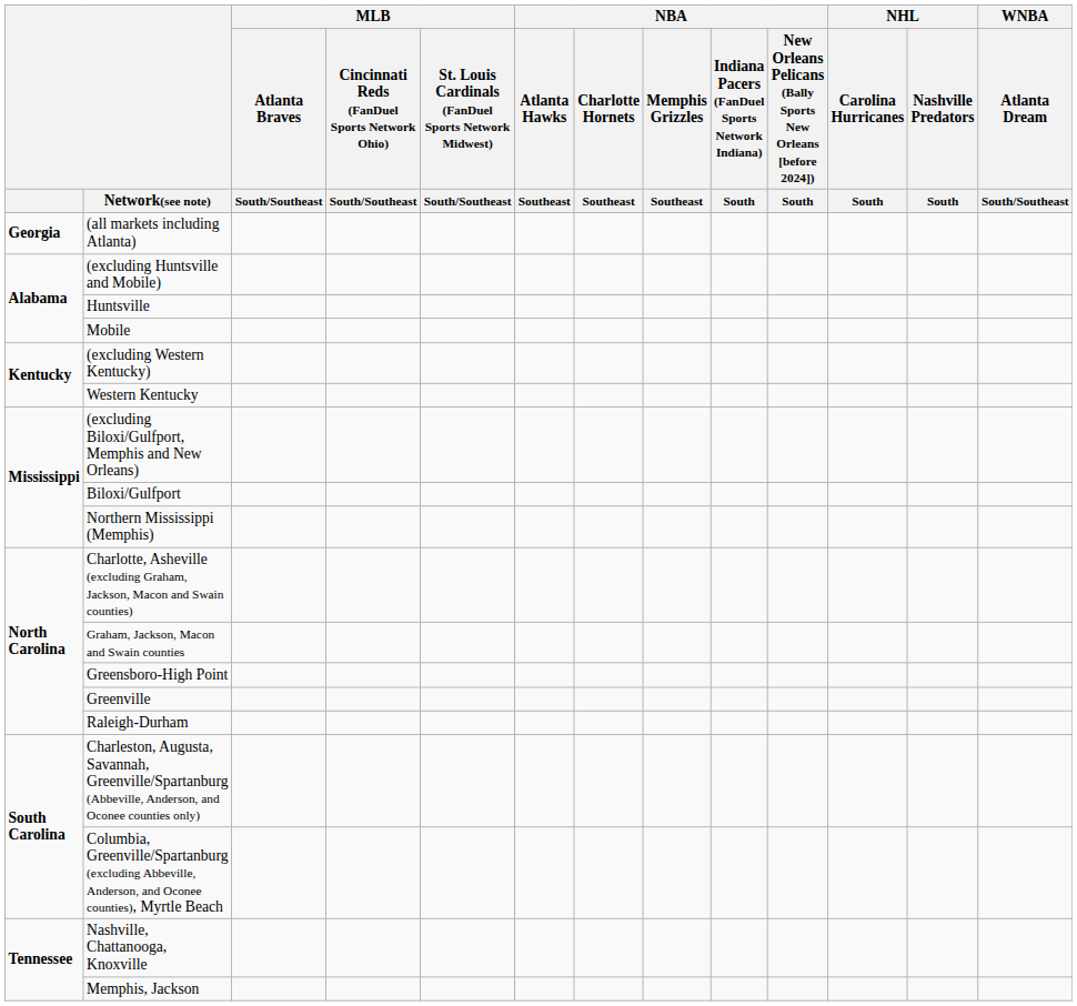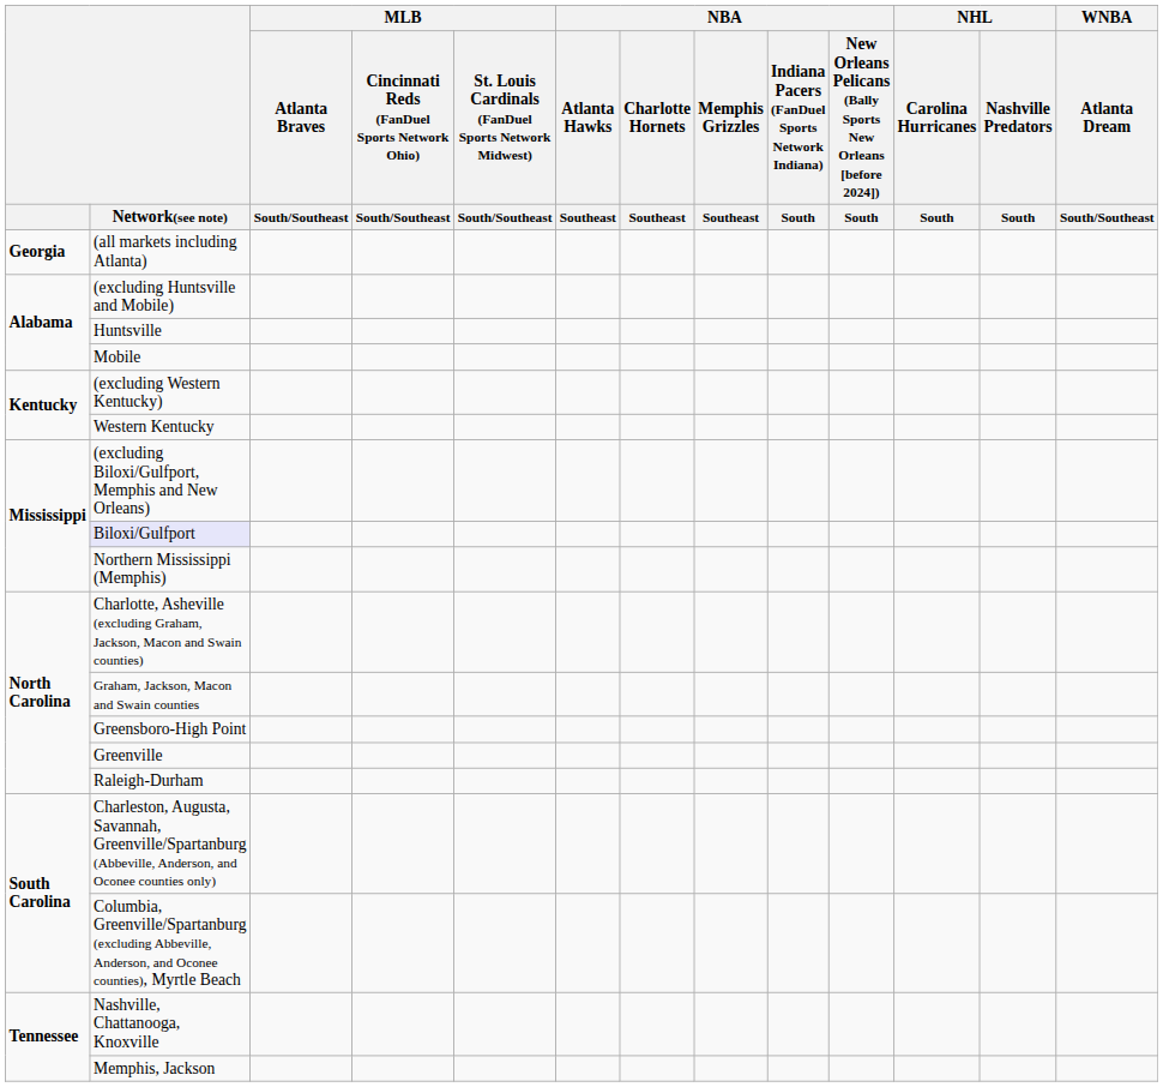Biloxi/Gulfport | Network(see note): no background -> lavender background
